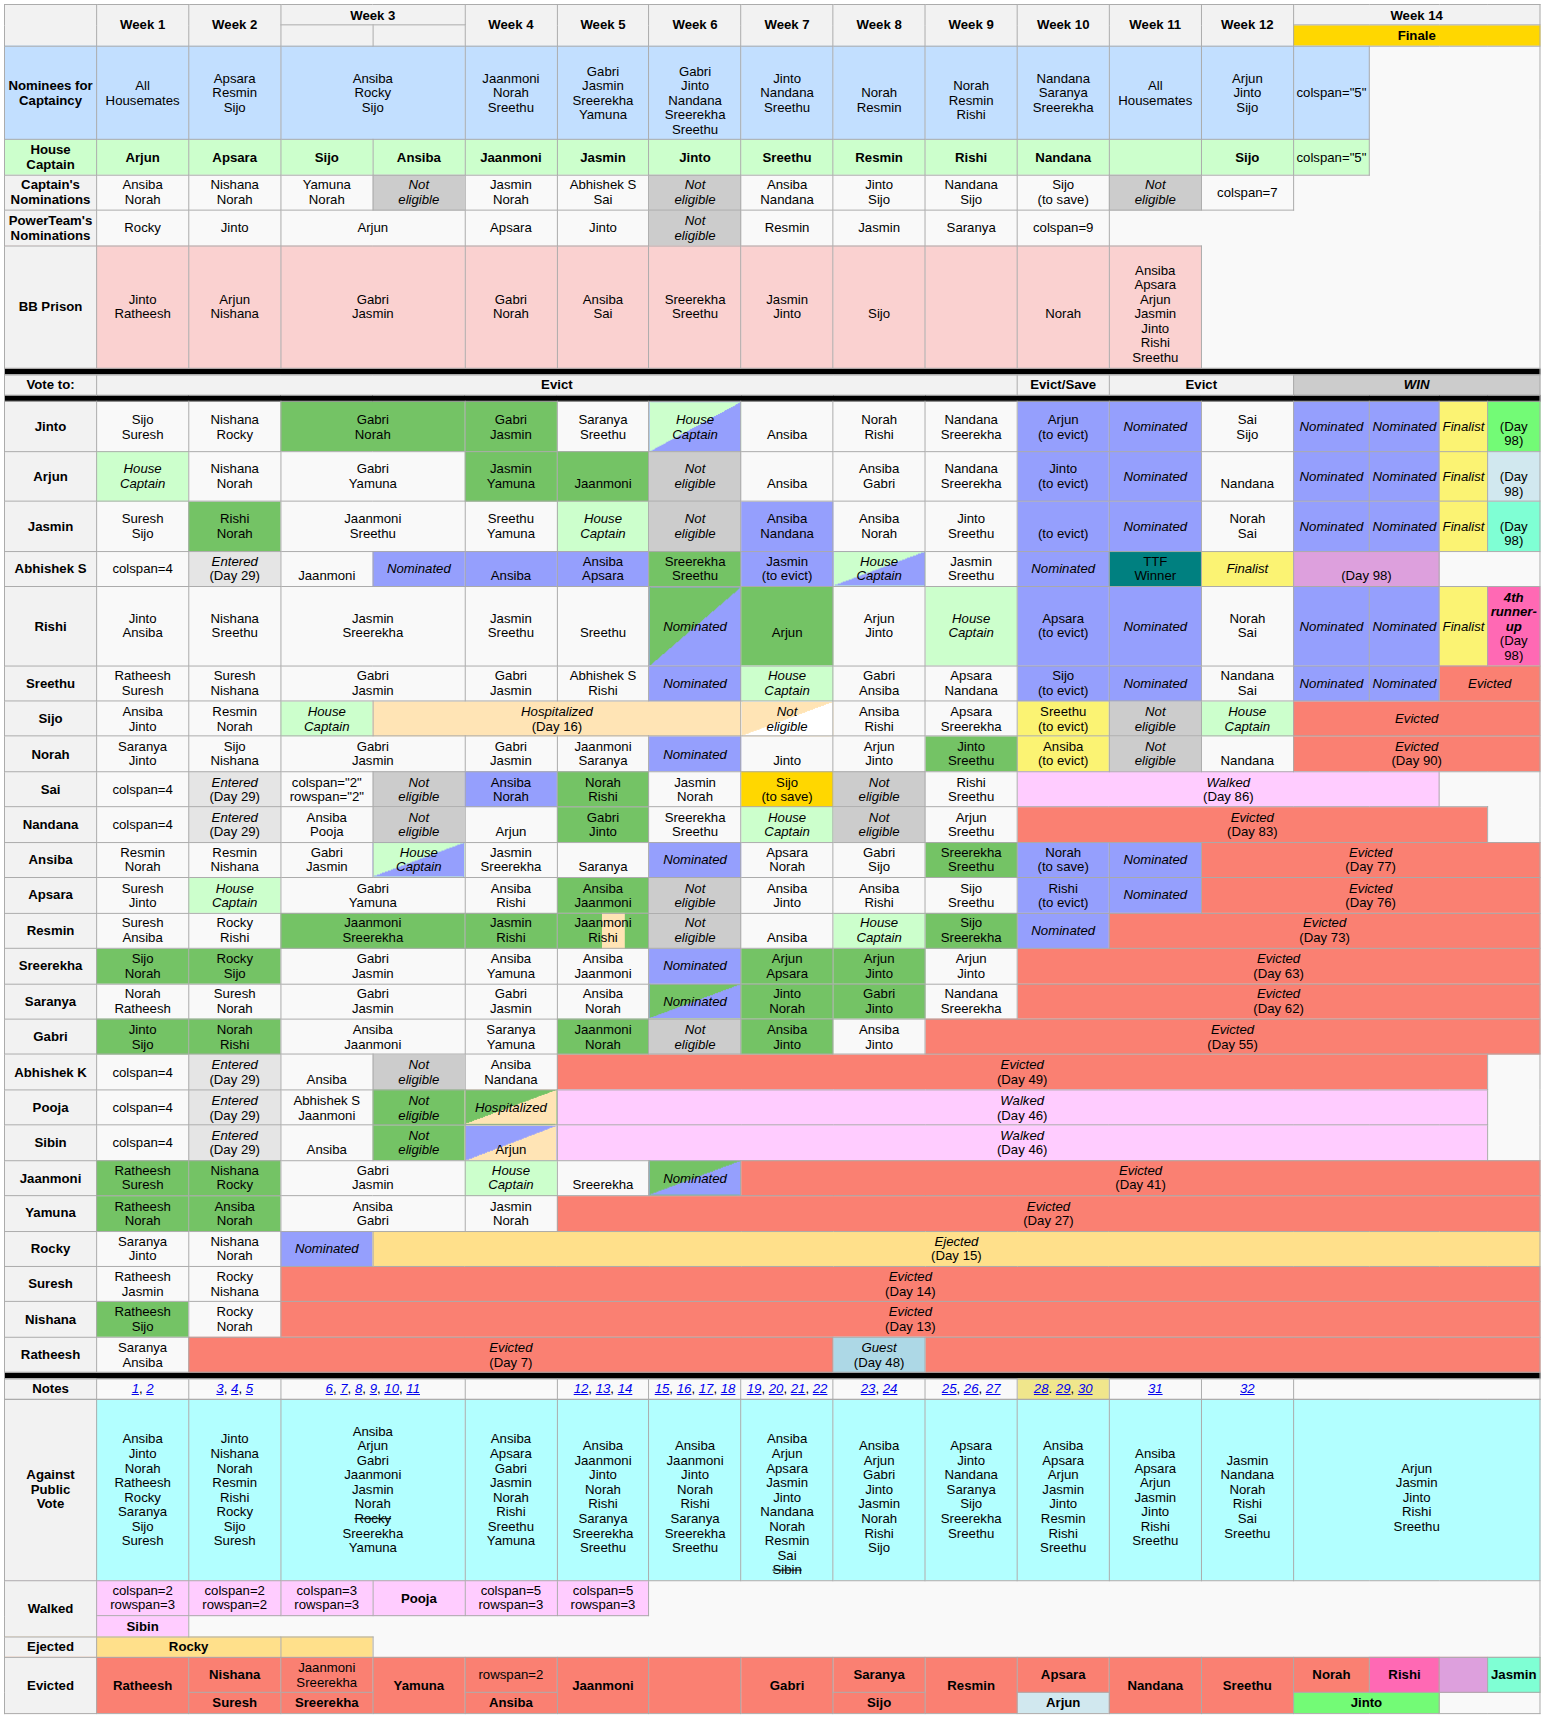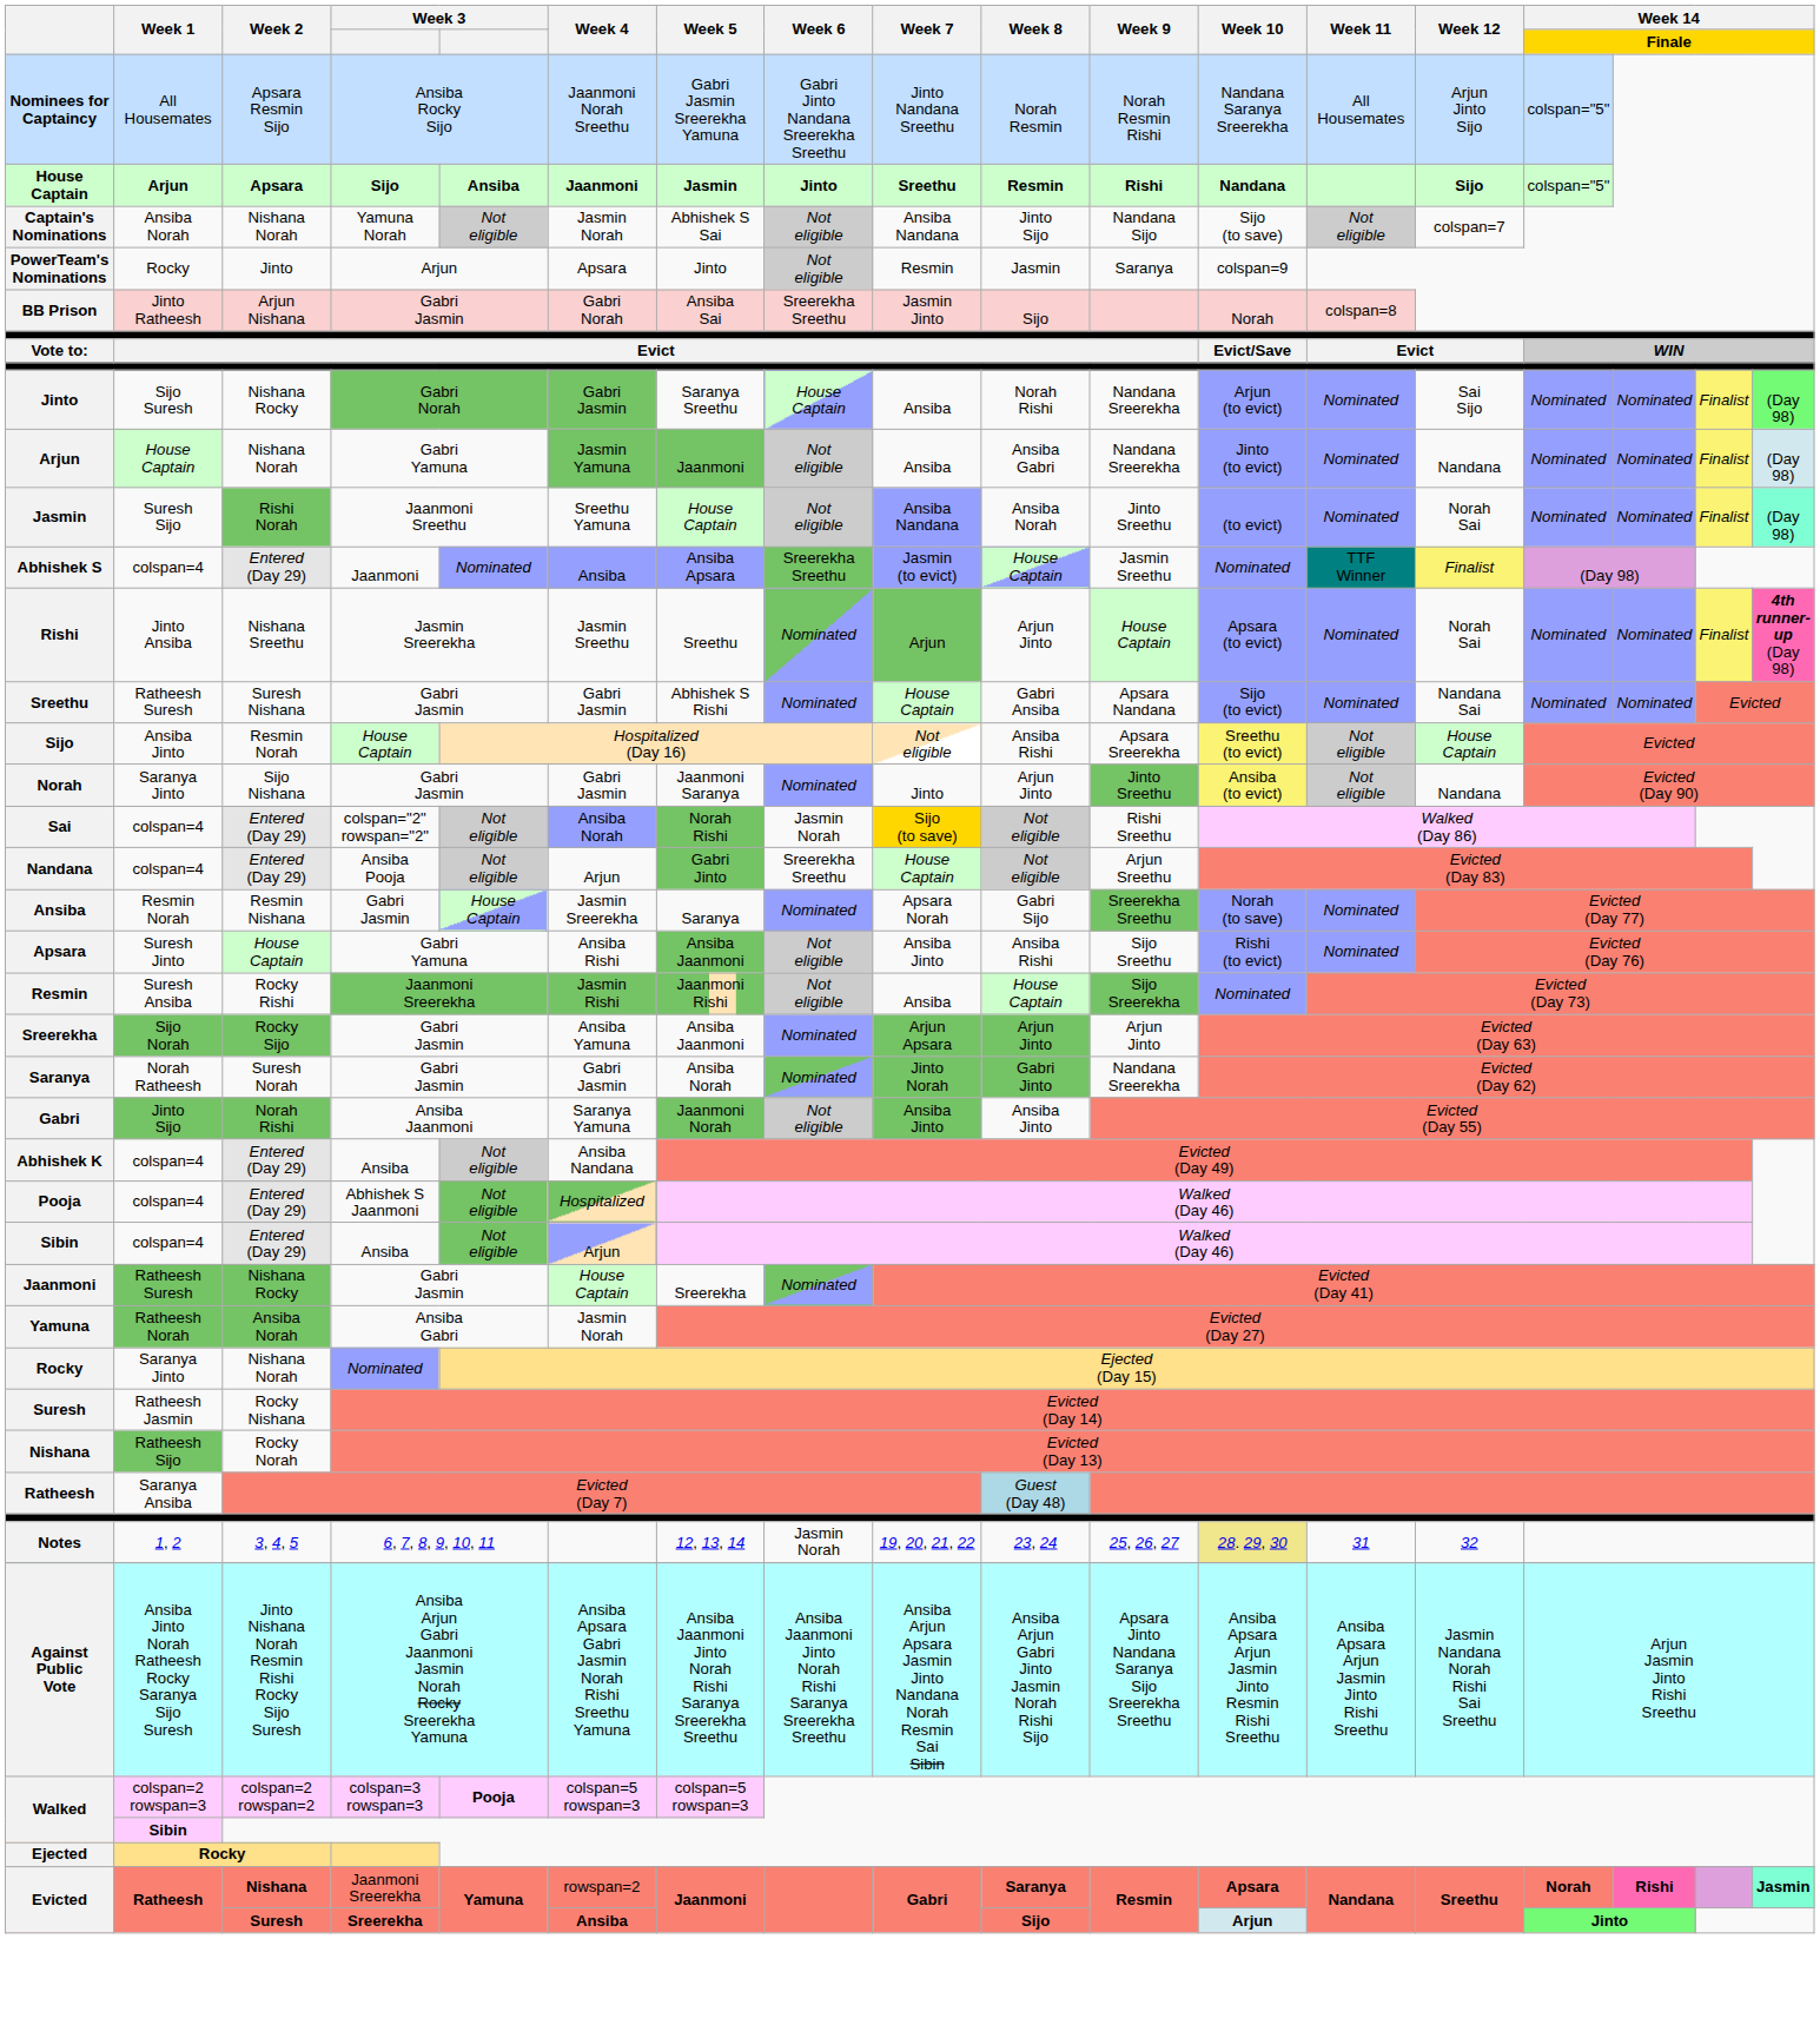BB Prison | Week 11: Ansiba Apsara Arjun Jasmin Jinto Rishi Sreethu -> colspan=8
Notes | Week 6: 15, 16, 17, 18 -> Jasmin Norah
